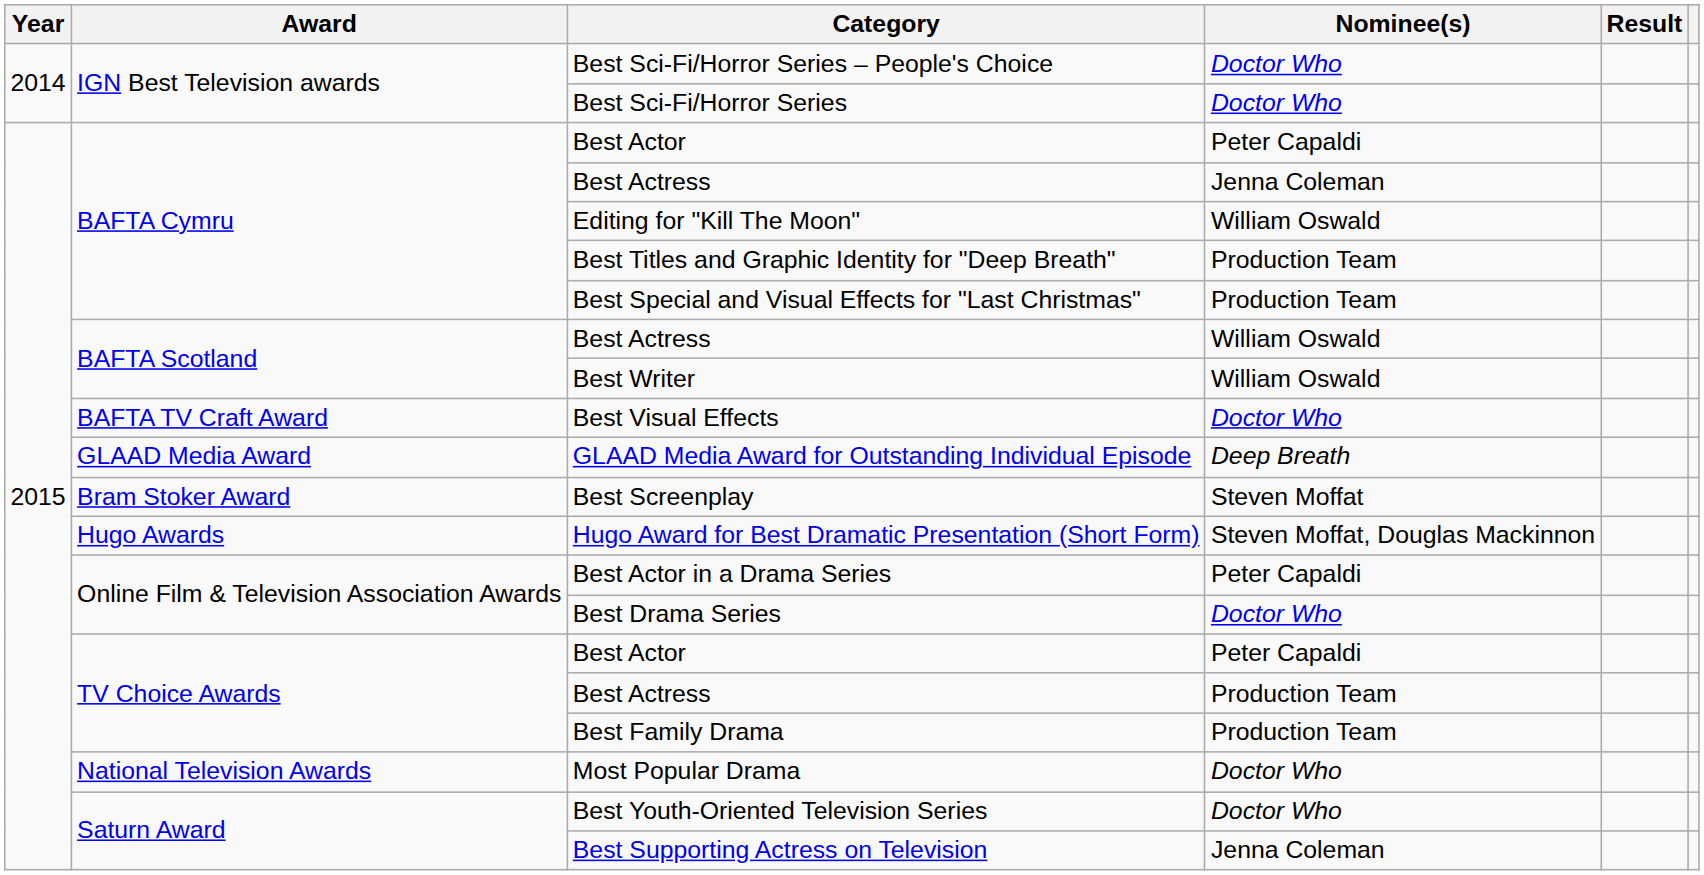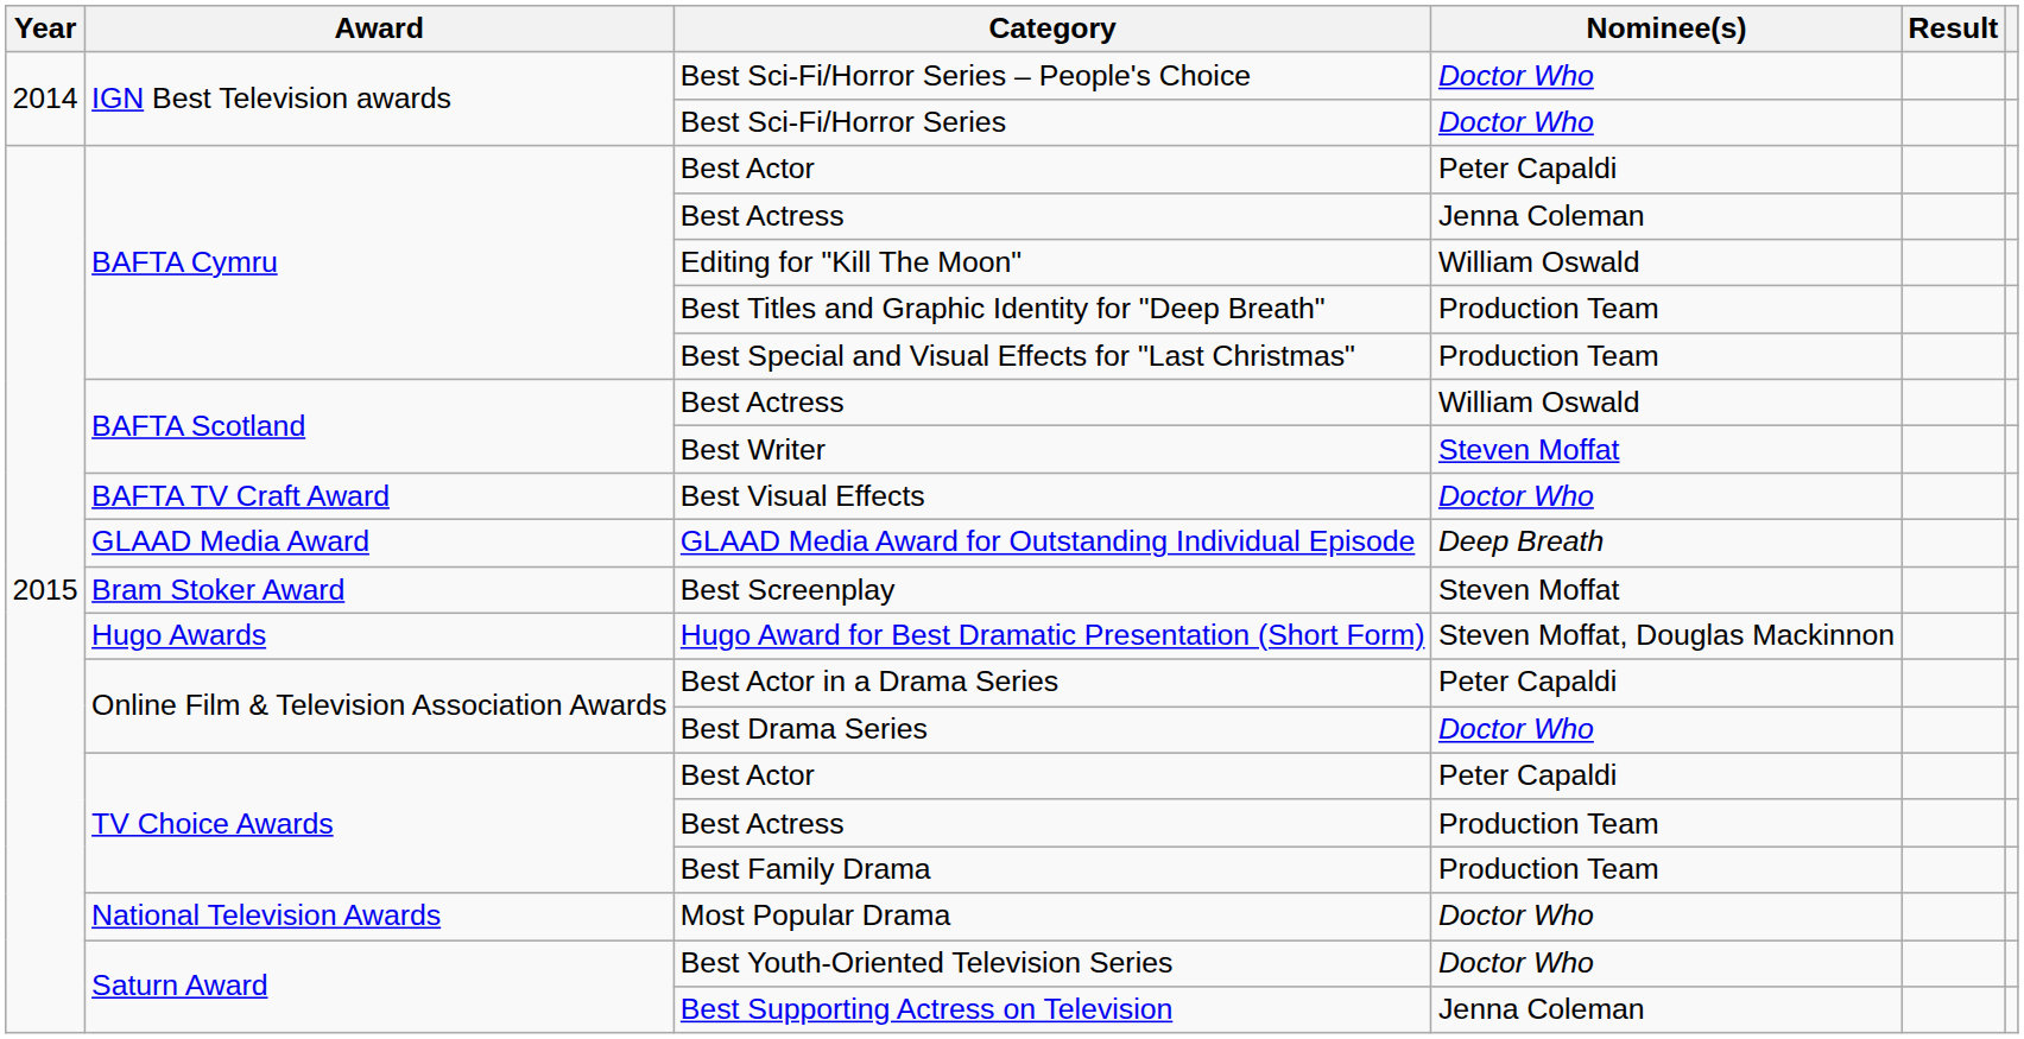Best Writer | Nominee(s): William Oswald -> Steven Moffat
